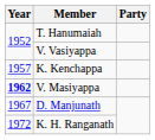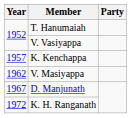V. Masiyappa | Year: bold -> normal
